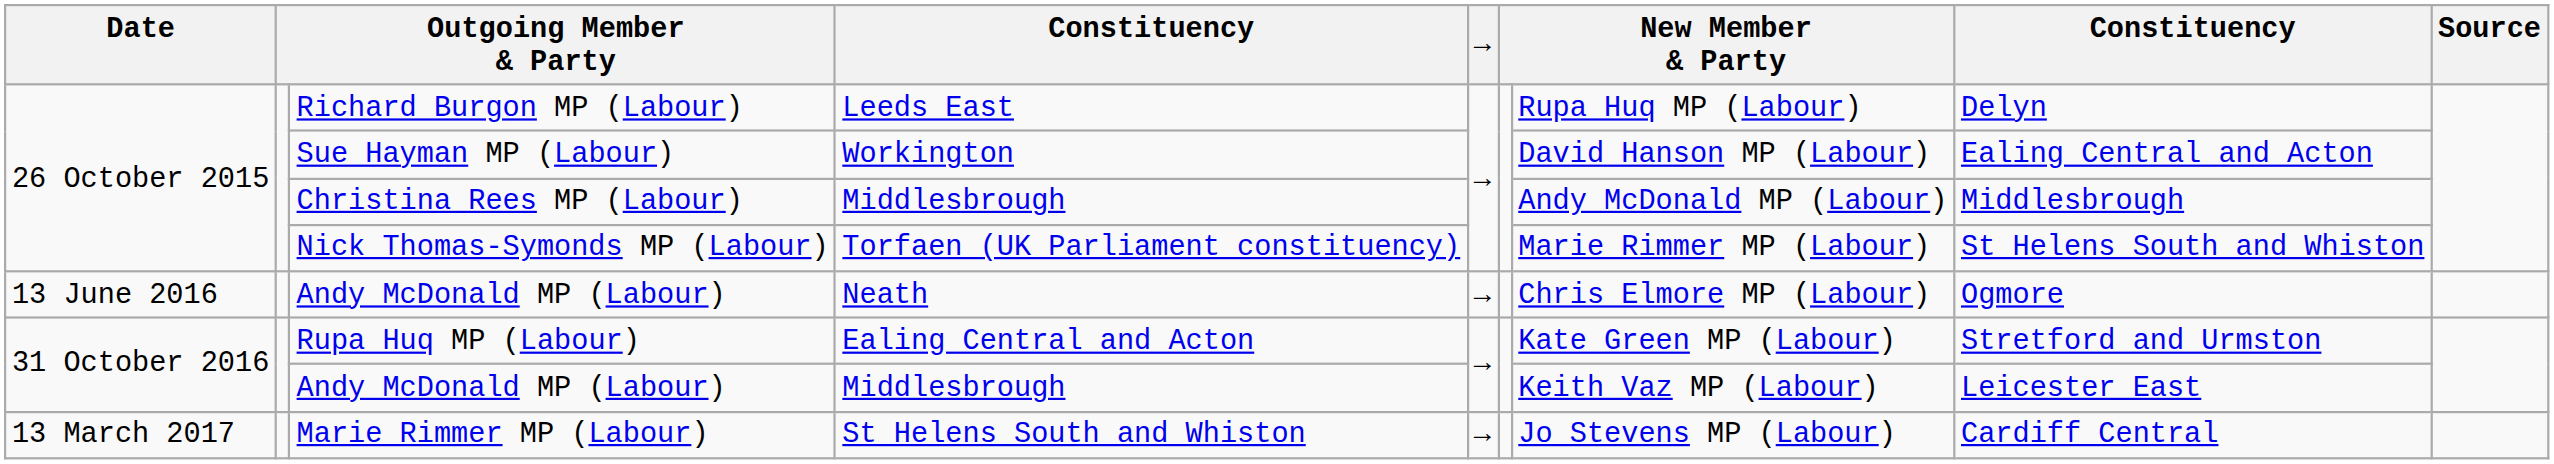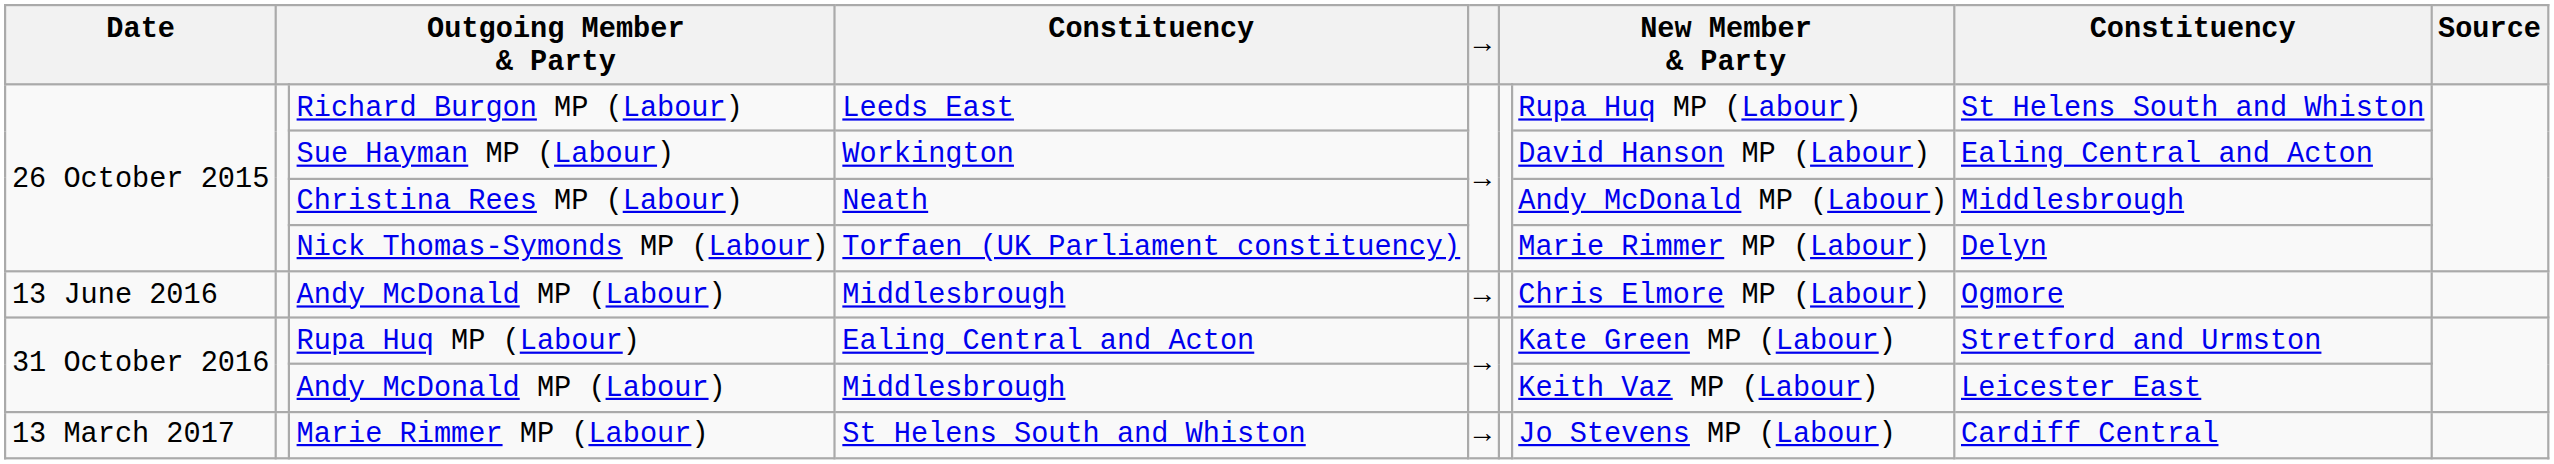Richard Burgon MP (Labour) | column 8: Delyn -> St Helens South and Whiston
Christina Rees MP (Labour) | column 4: Middlesbrough -> Neath
Nick Thomas-Symonds MP (Labour) | column 8: St Helens South and Whiston -> Delyn
13 June 2016 / Andy McDonald MP (Labour) | column 4: Neath -> Middlesbrough
